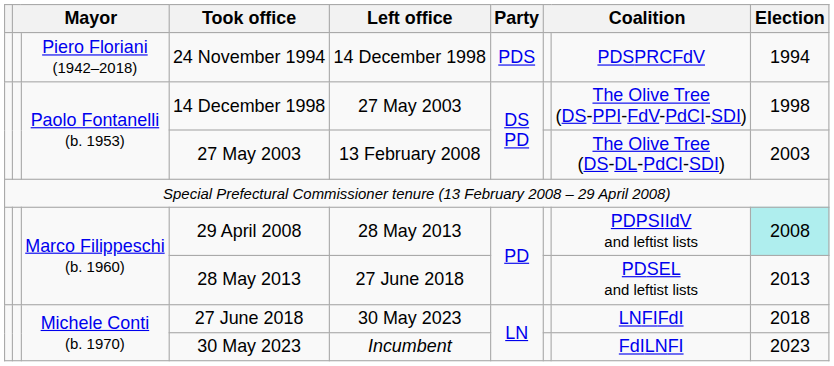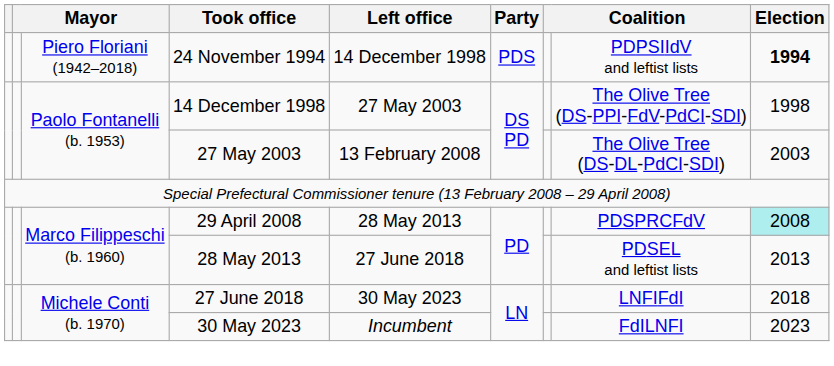24 November 1994 | column 8: PDSPRCFdV -> PDPSIIdV and leftist lists
24 November 1994 | Election: normal -> bold
29 April 2008 | column 8: PDPSIIdV and leftist lists -> PDSPRCFdV
